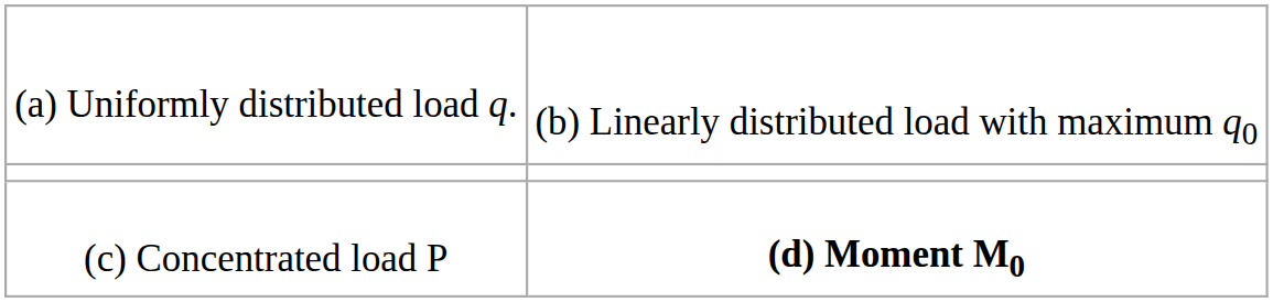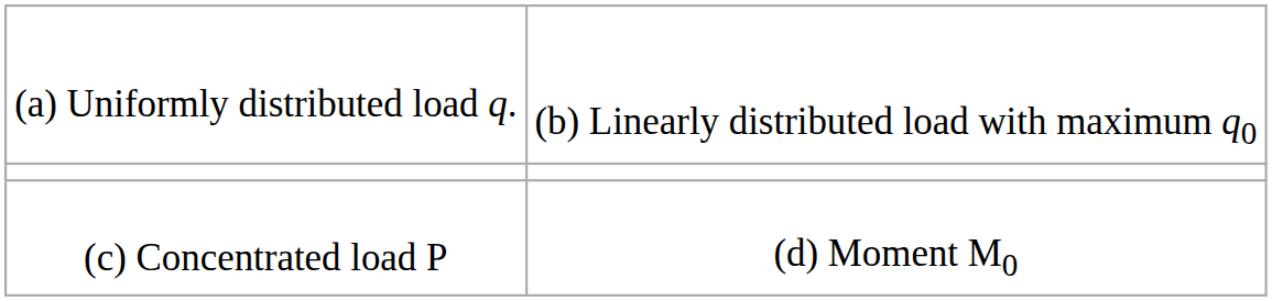(c) Concentrated load P | column 2: bold -> normal
